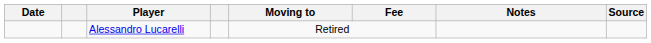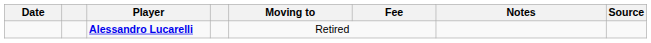Alessandro Lucarelli | Player: normal -> bold
